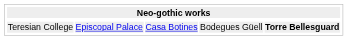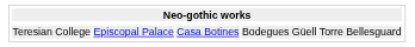Teresian College | column 5: bold -> normal
